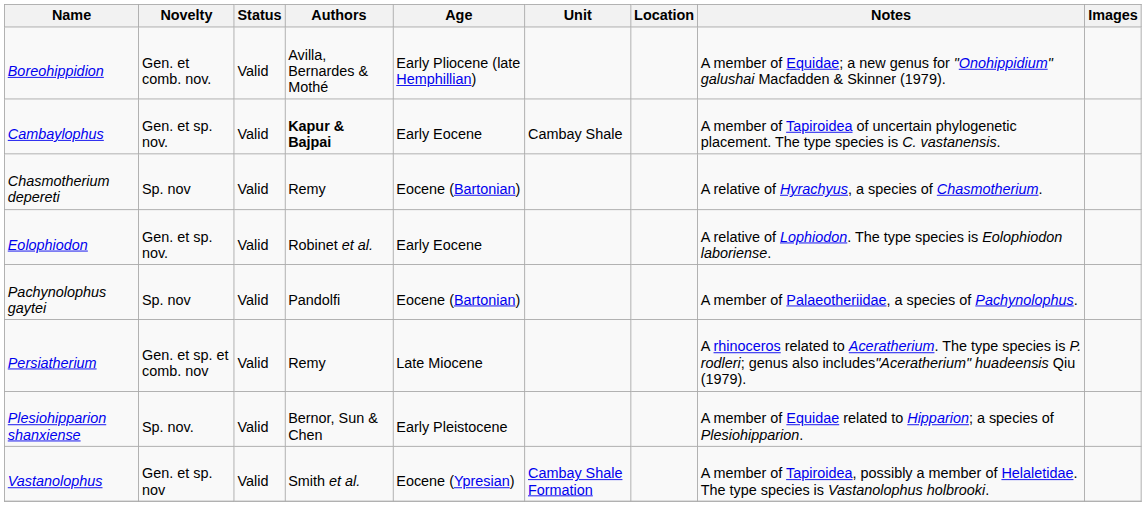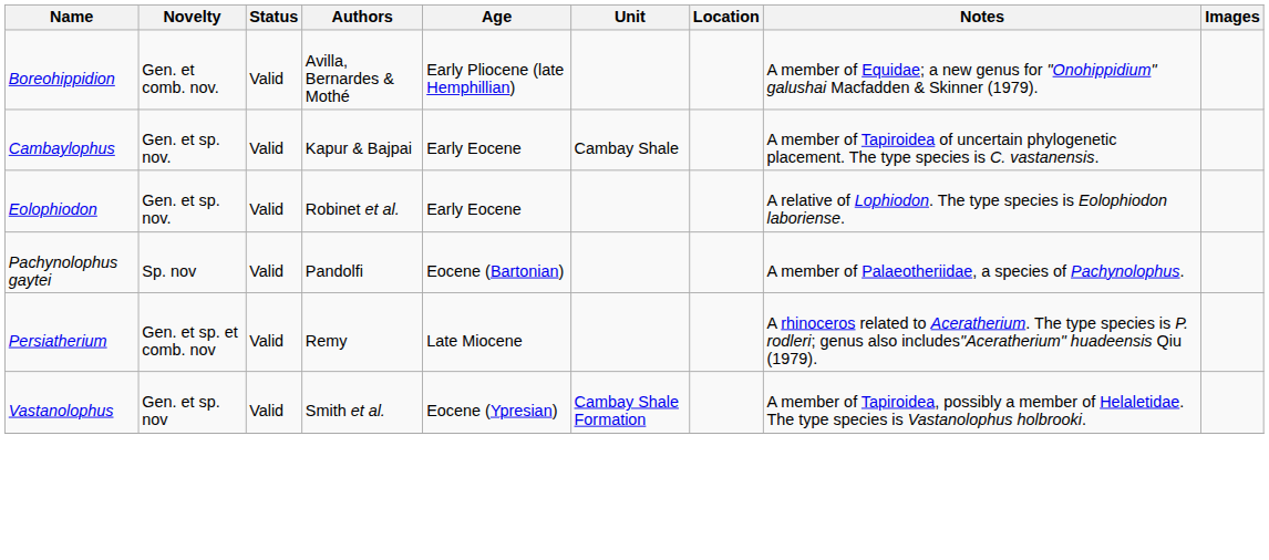Cambaylophus | Authors: bold -> normal
- row: Chasmotherium depereti | Sp. nov | Valid | Remy | Eocene (Bartonian) | A relative of Hyrachyus, a species of Chasmotherium.
- row: Plesiohipparion shanxiense | Sp. nov. | Valid | Bernor, Sun & Chen | Early Pleistocene | A member of Equidae related to Hipparion; a species of Plesiohipparion.
